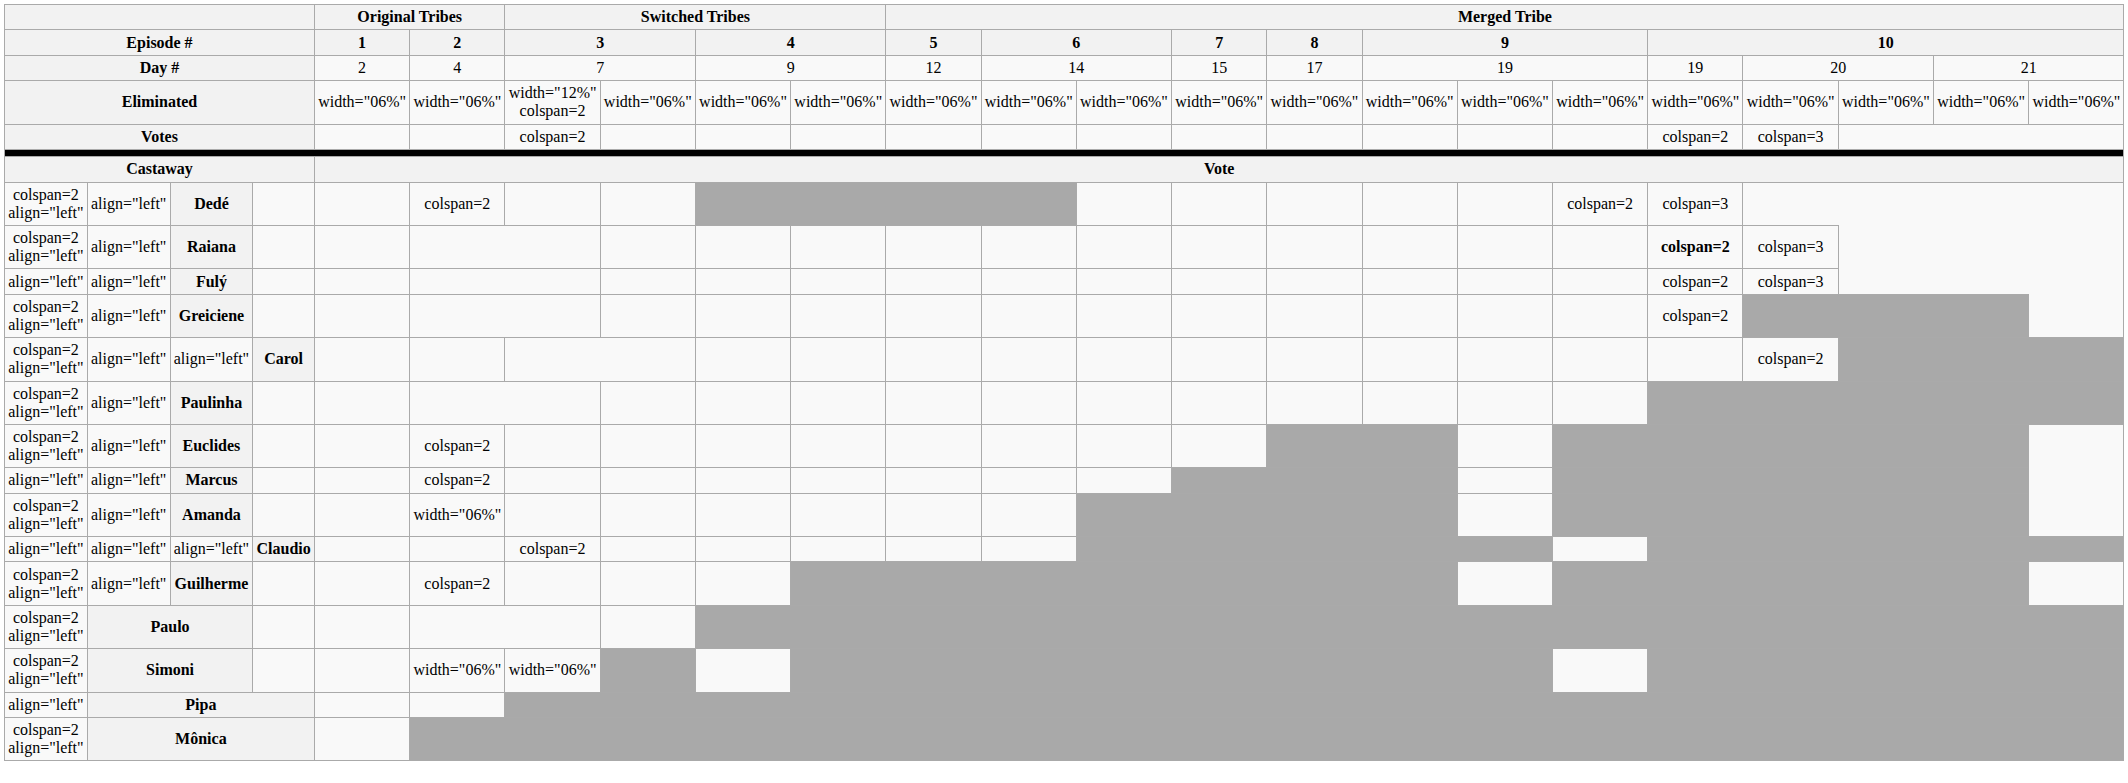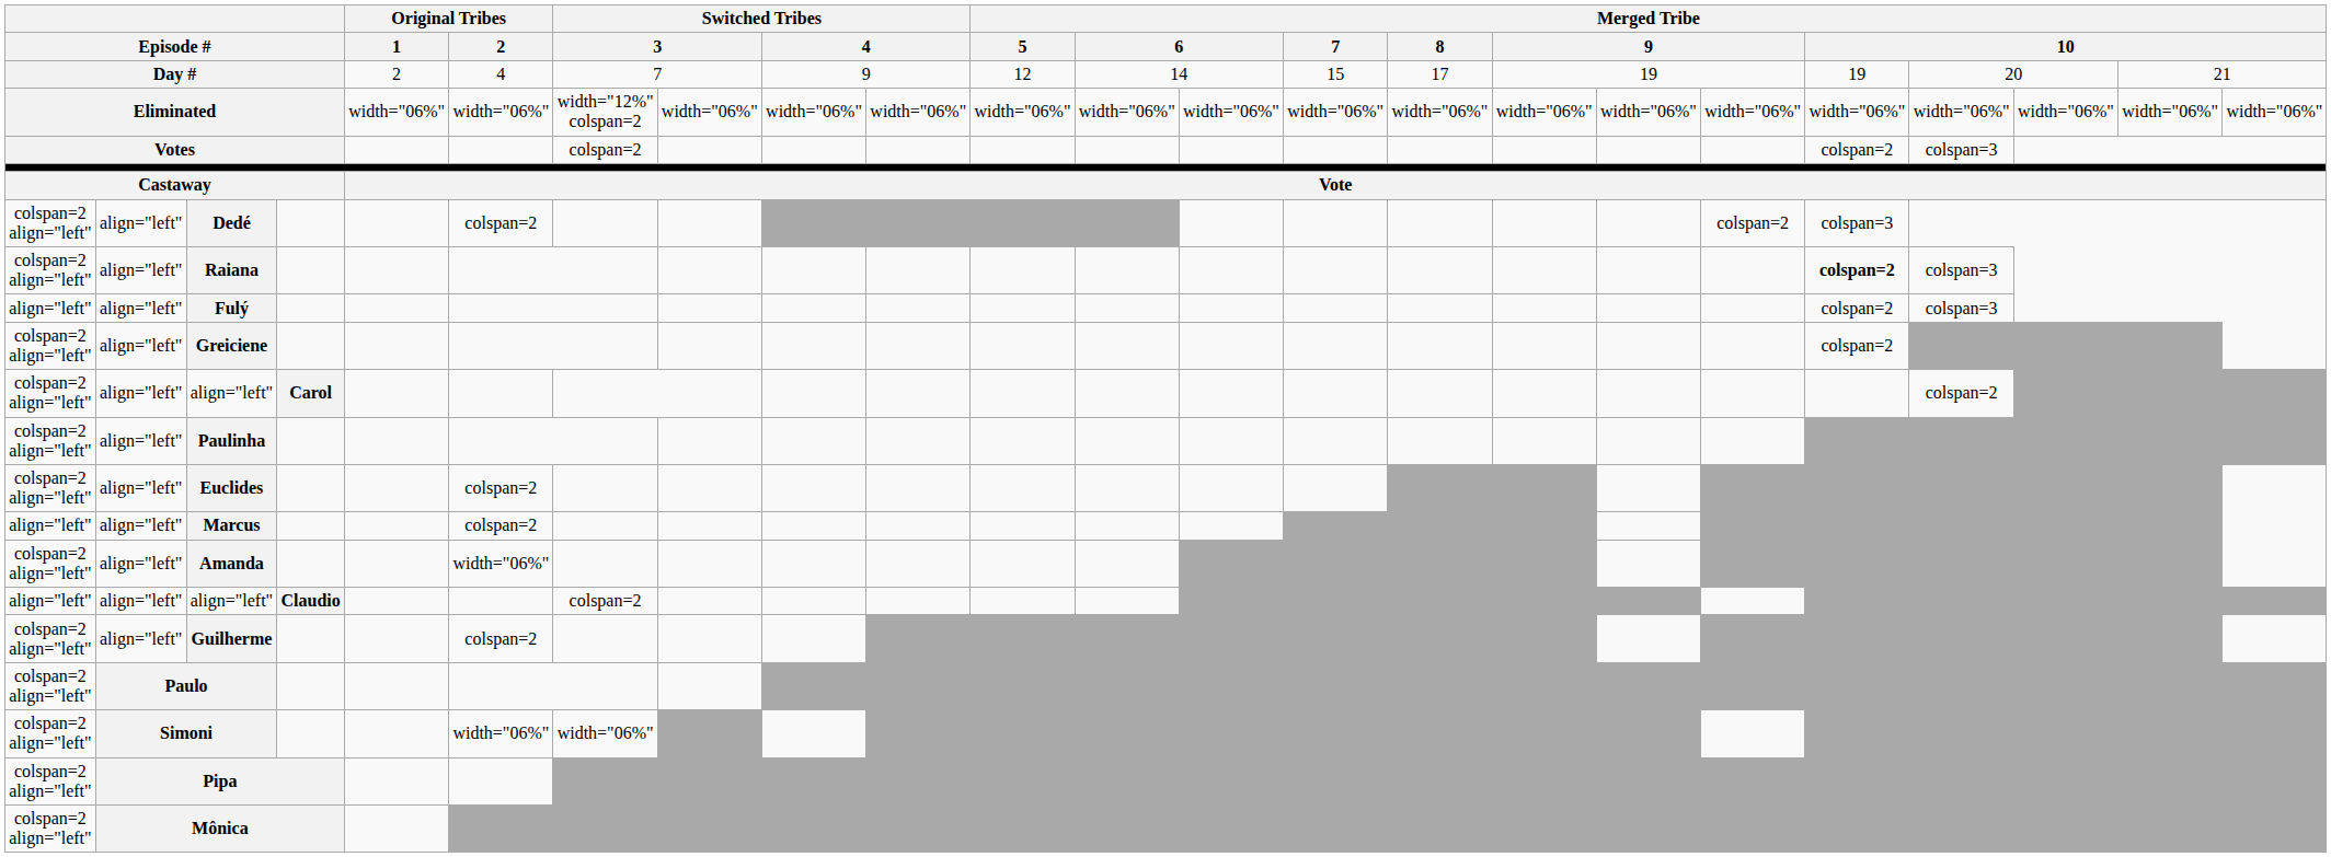Pipa | column 1: align="left" -> colspan=2 align="left"
